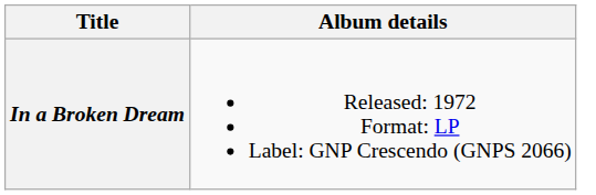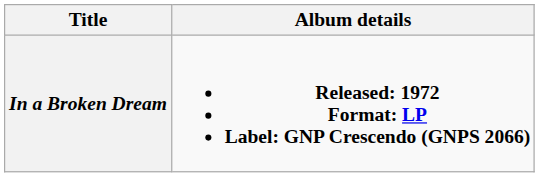In a Broken Dream | Album details: normal -> bold
